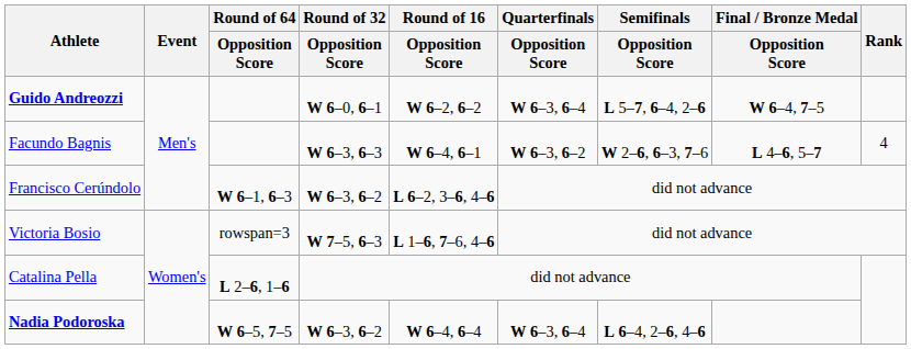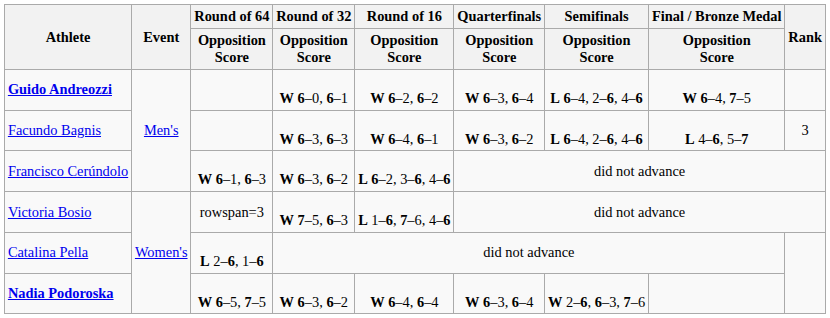Guido Andreozzi | Semifinals / Opposition Score: L 5–7, 6–4, 2–6 -> L 6–4, 2–6, 4–6
Facundo Bagnis | Semifinals / Opposition Score: W 2–6, 6–3, 7–6 -> L 6–4, 2–6, 4–6
Facundo Bagnis | Rank: 4 -> 3
Nadia Podoroska | Semifinals / Opposition Score: L 6–4, 2–6, 4–6 -> W 2–6, 6–3, 7–6
